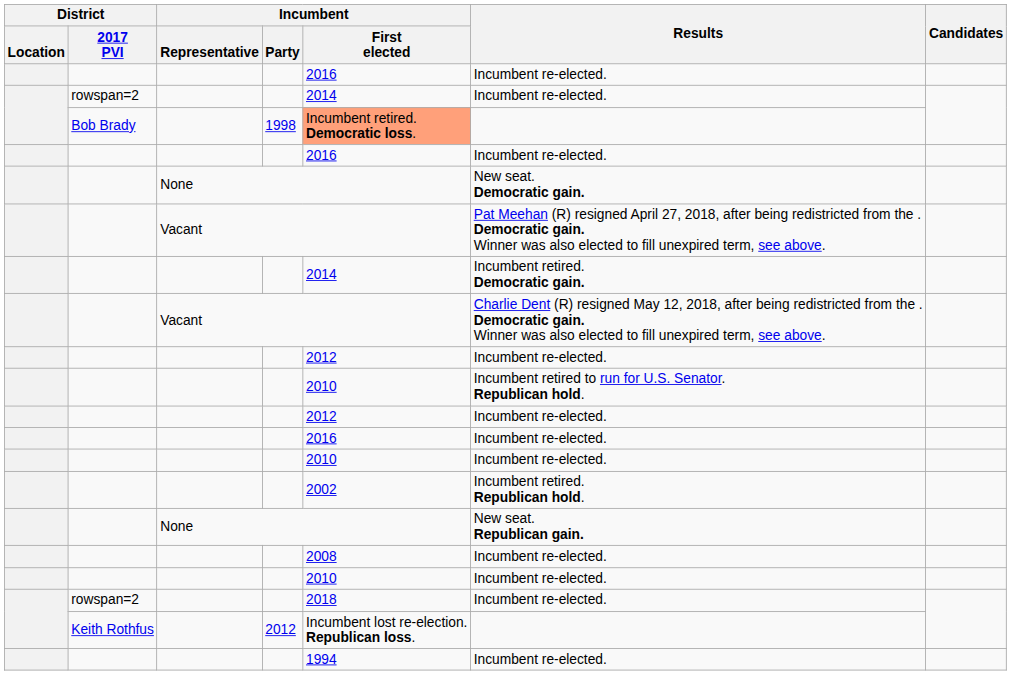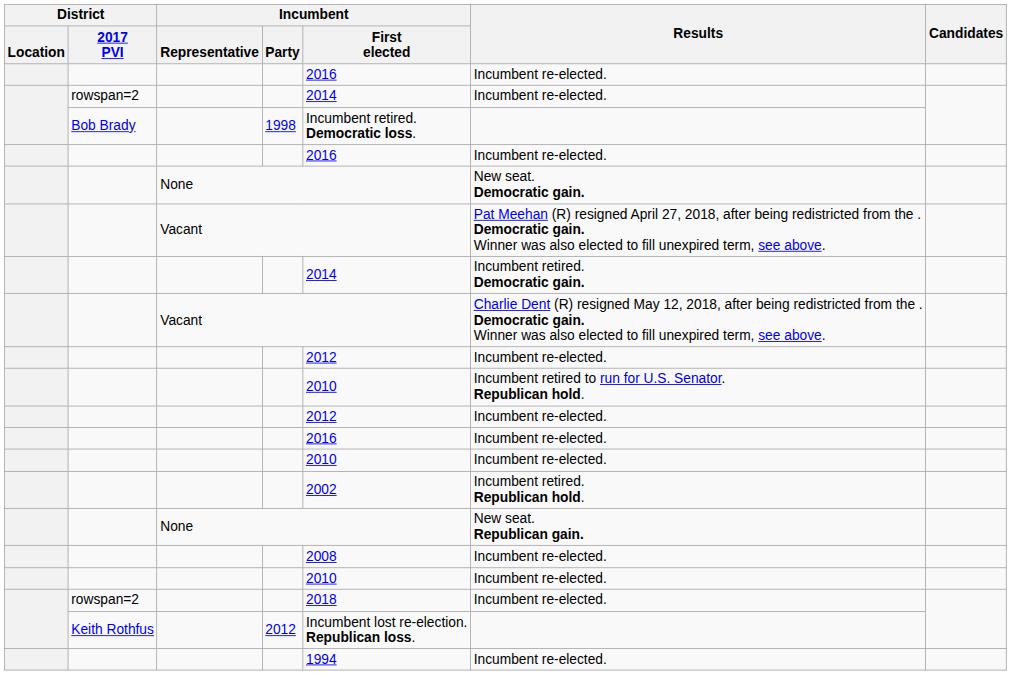1998 | Incumbent / First elected: lightsalmon background -> no background
